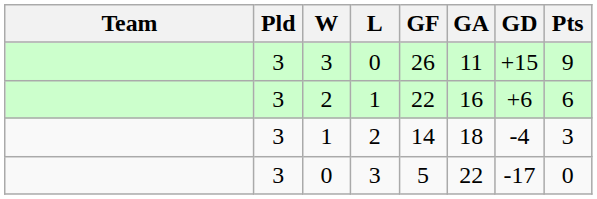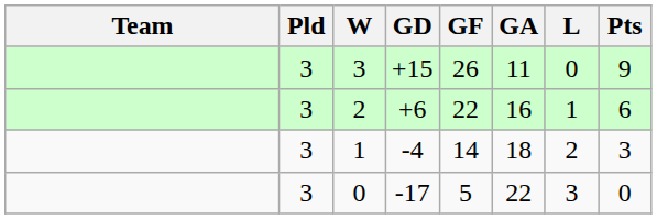columns swapped: L <-> GD
